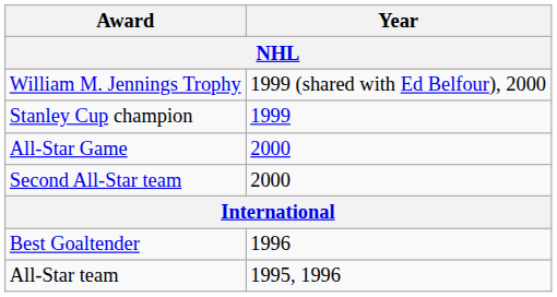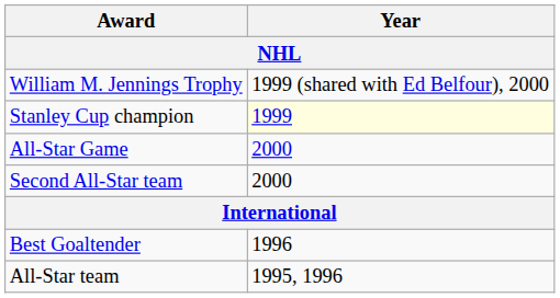Stanley Cup champion | Year: no background -> lightyellow background
